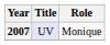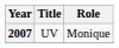2007 | Title: lavender background -> no background
